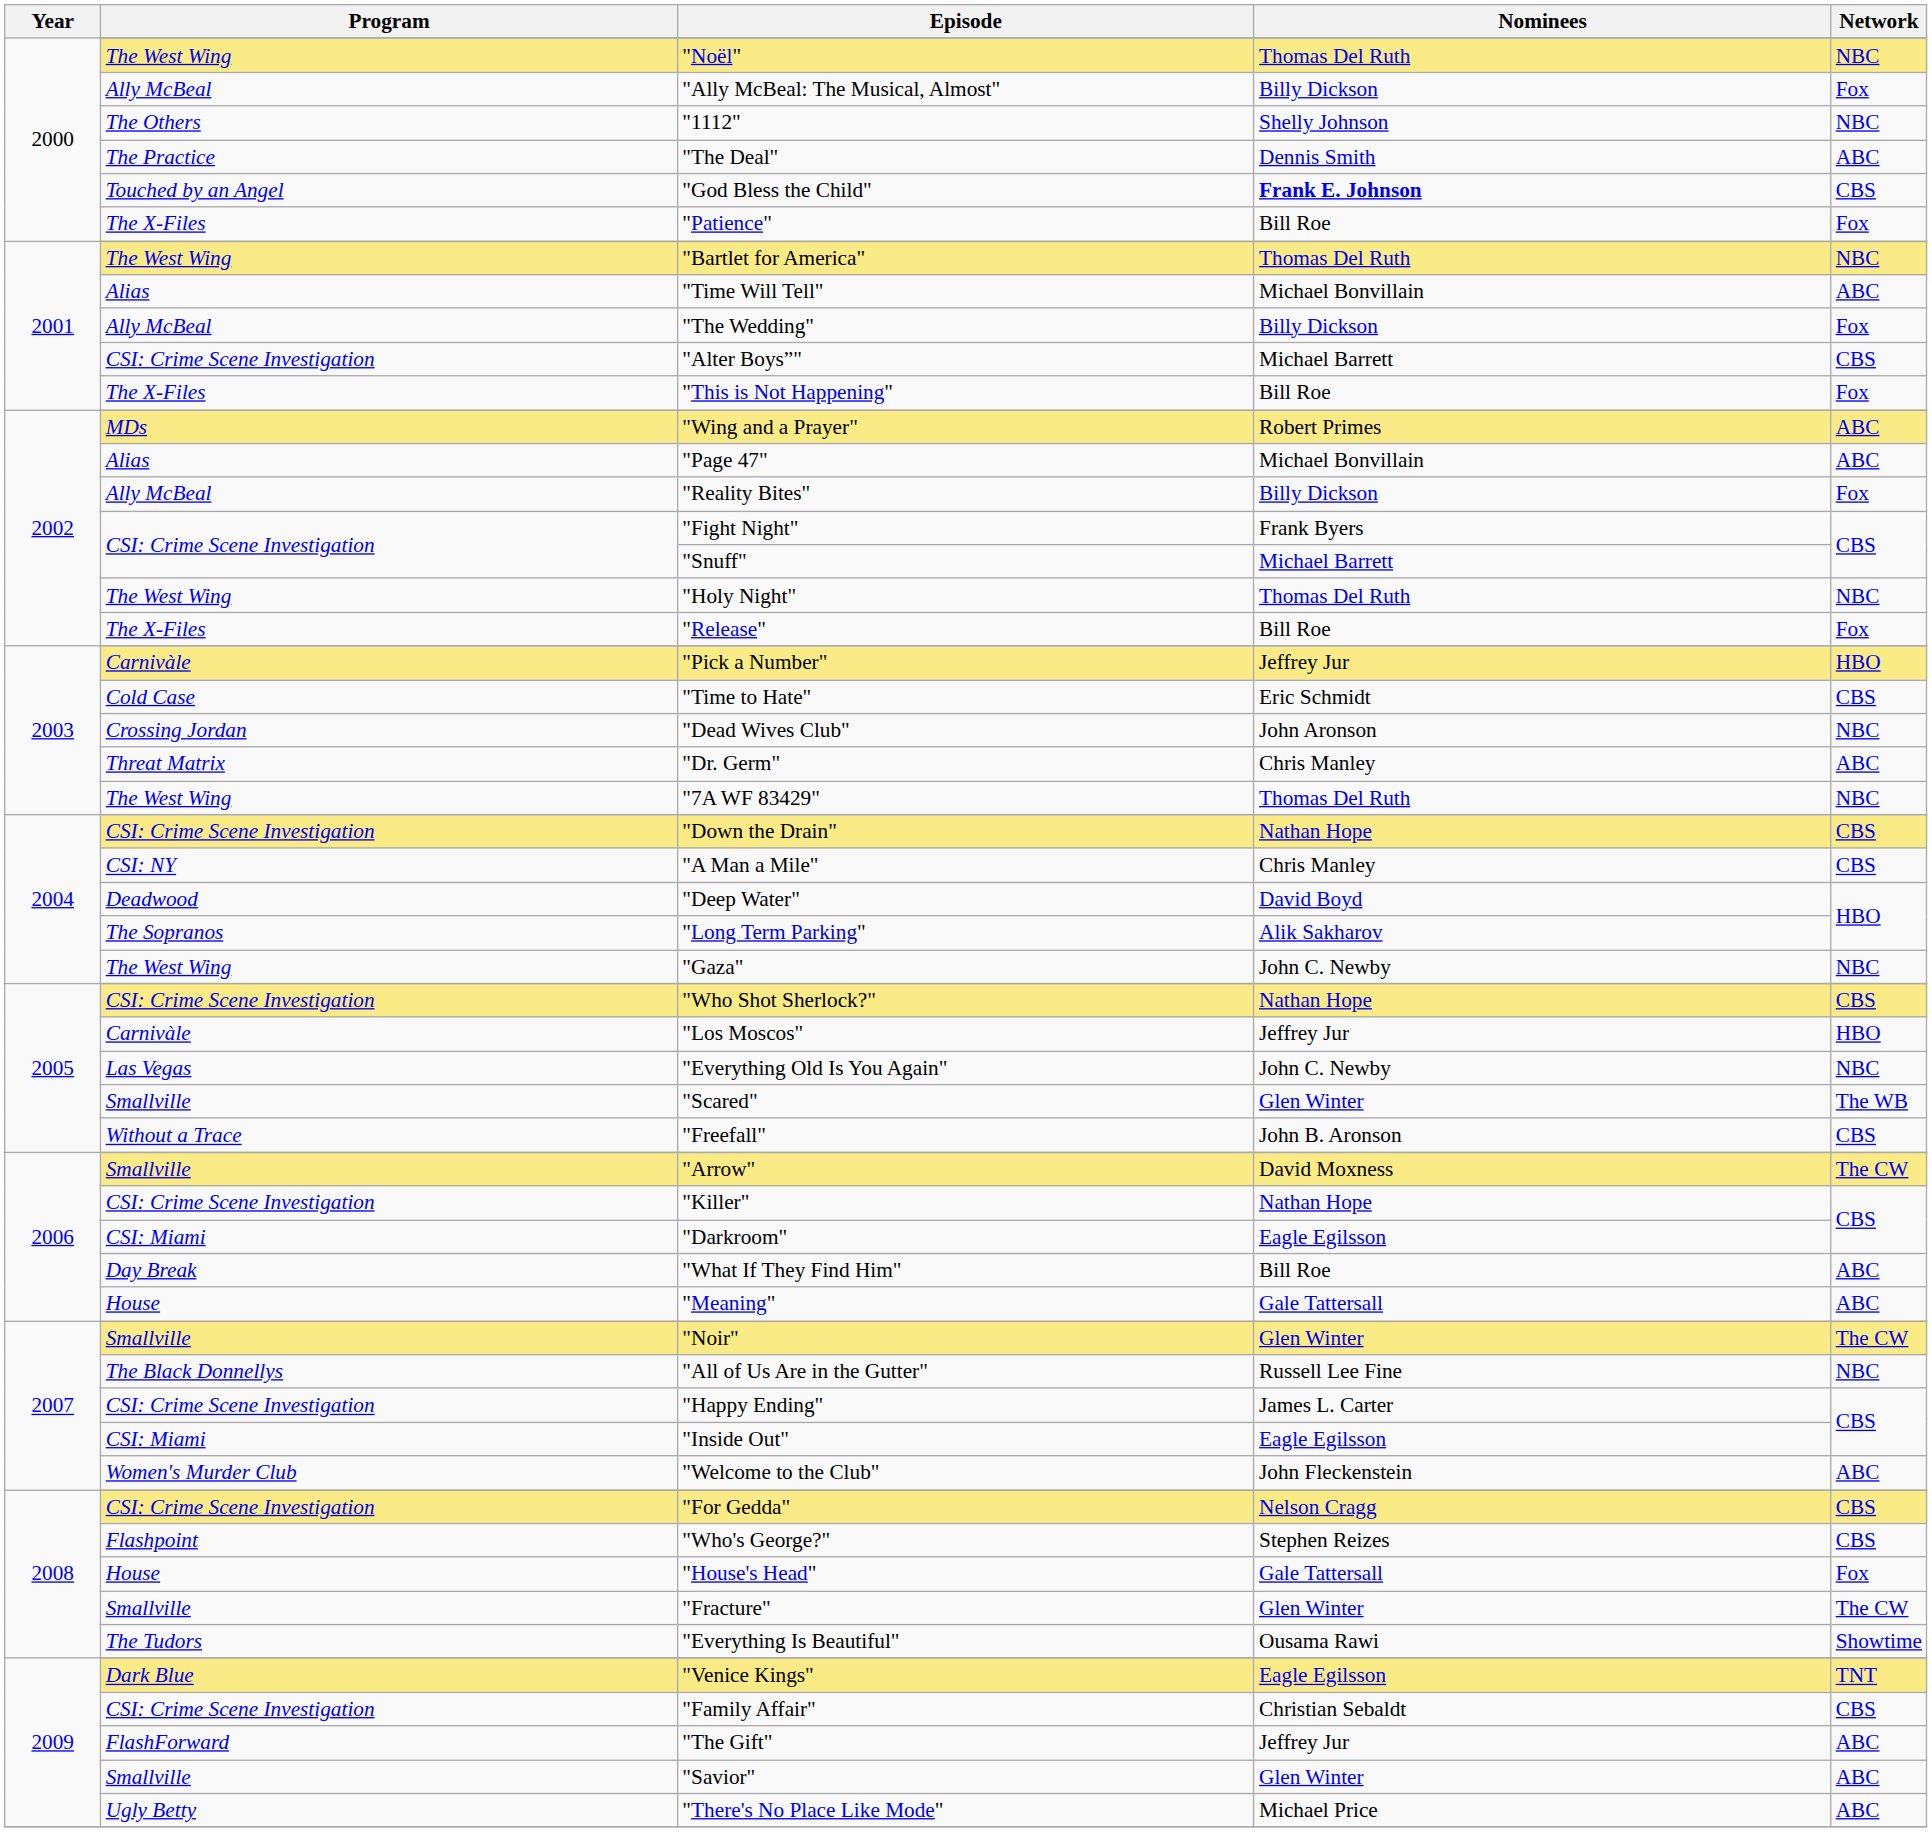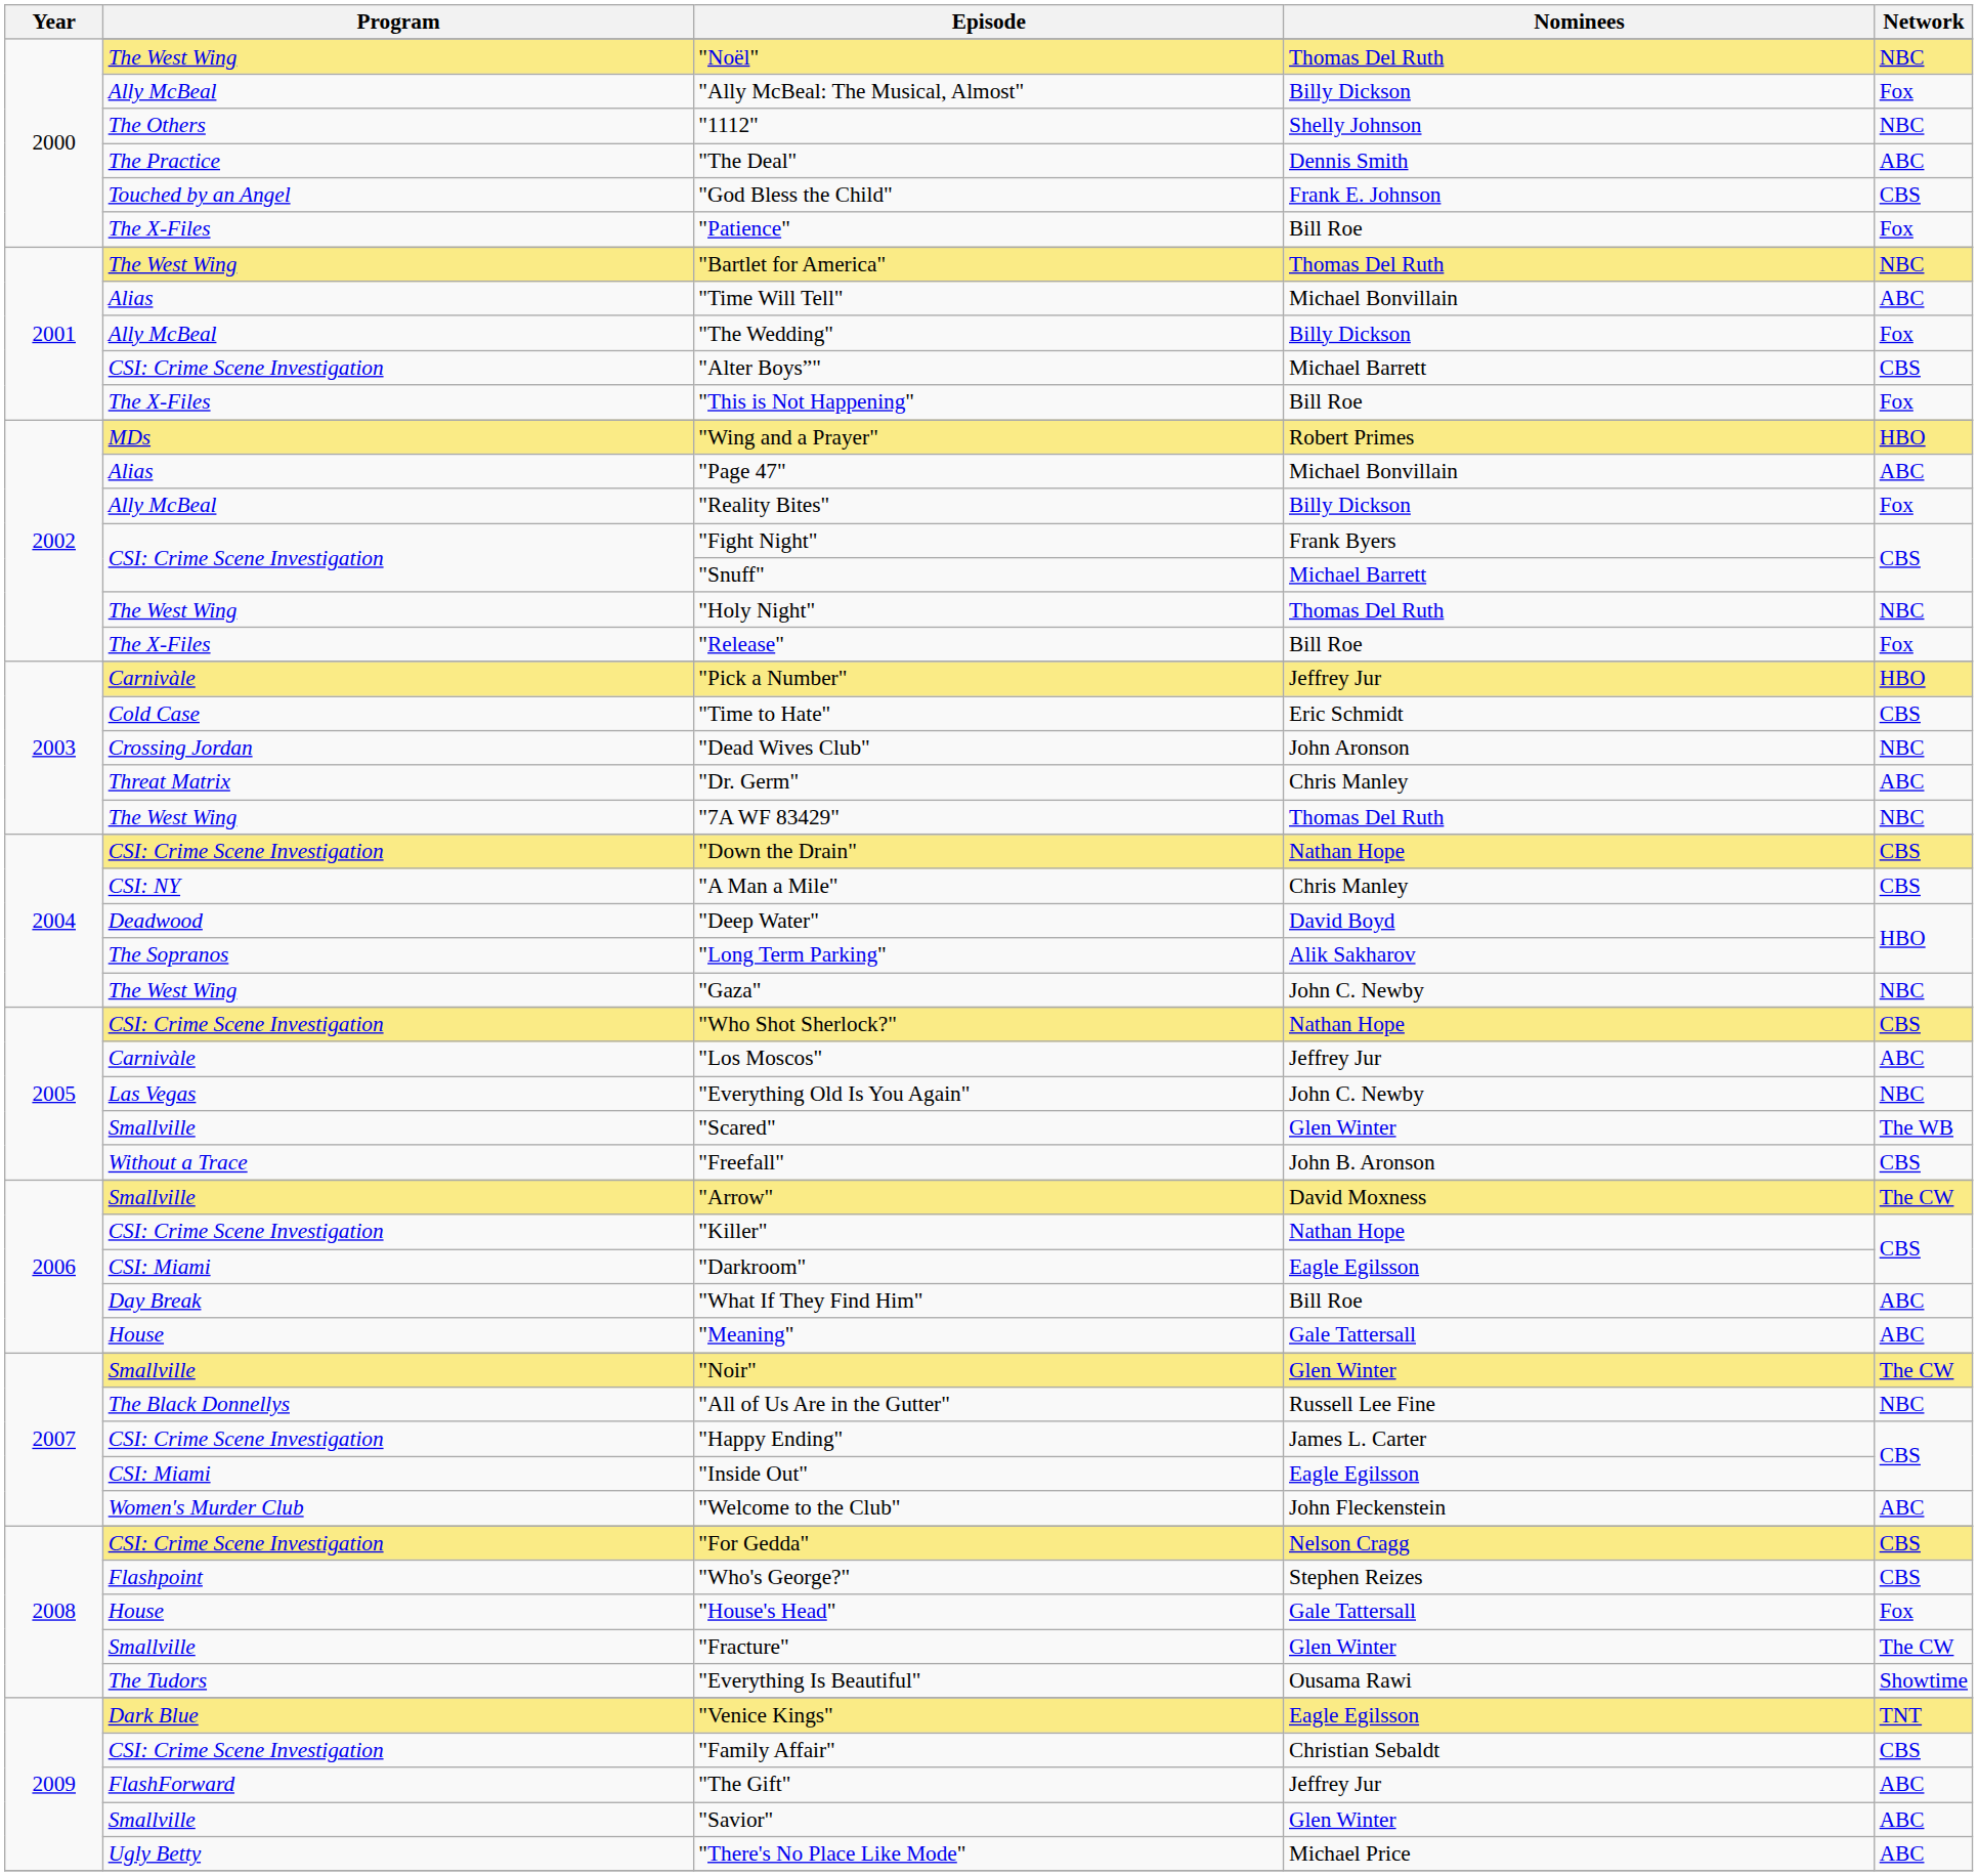"God Bless the Child" | Nominees: bold -> normal
"Wing and a Prayer" | Network: ABC -> HBO
"Los Moscos" | Network: HBO -> ABC
